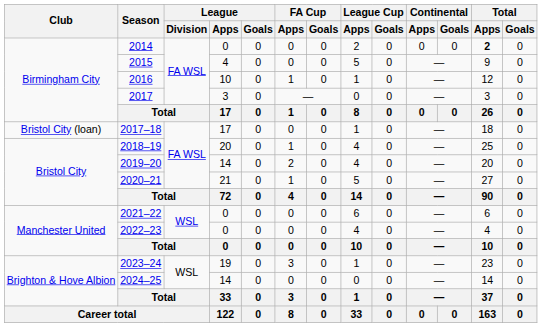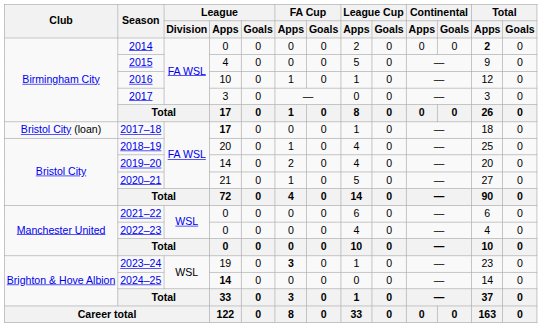2017–18 | League / Apps: normal -> bold
2023–24 | FA Cup / Apps: normal -> bold
2024–25 | League / Apps: normal -> bold
